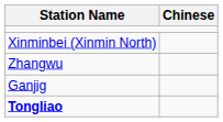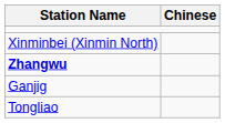Zhangwu | Station Name: normal -> bold
Tongliao | Station Name: bold -> normal
